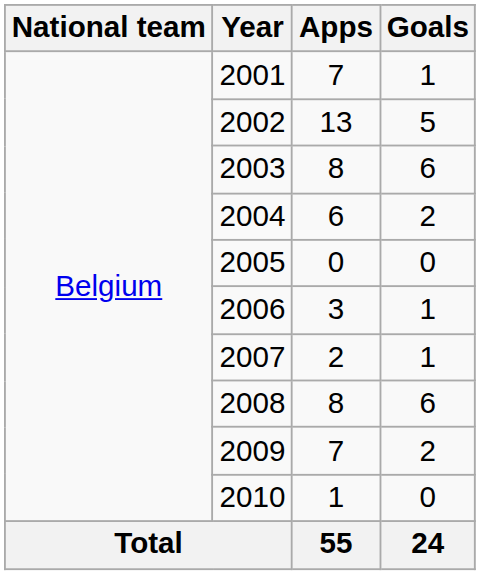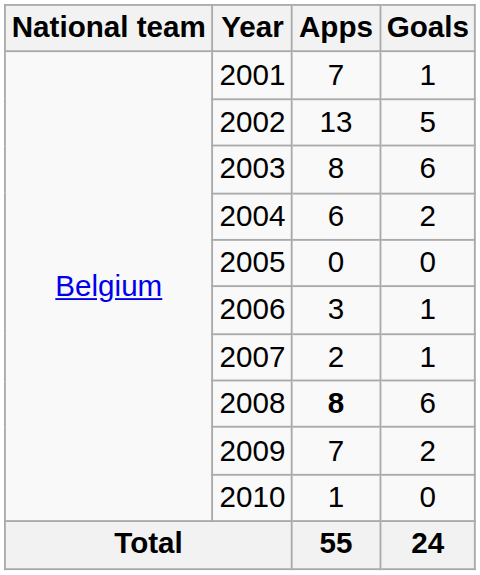2008 | Apps: normal -> bold
